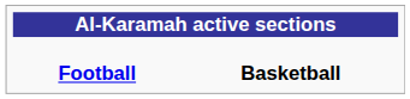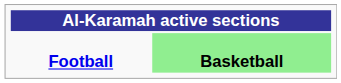Football | column 2: no background -> lightgreen background
